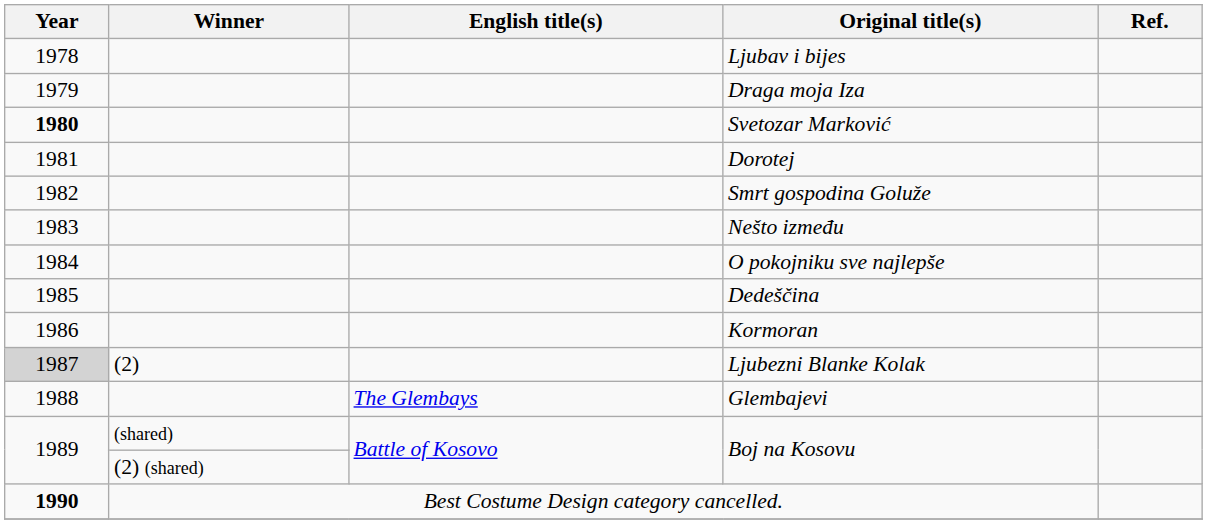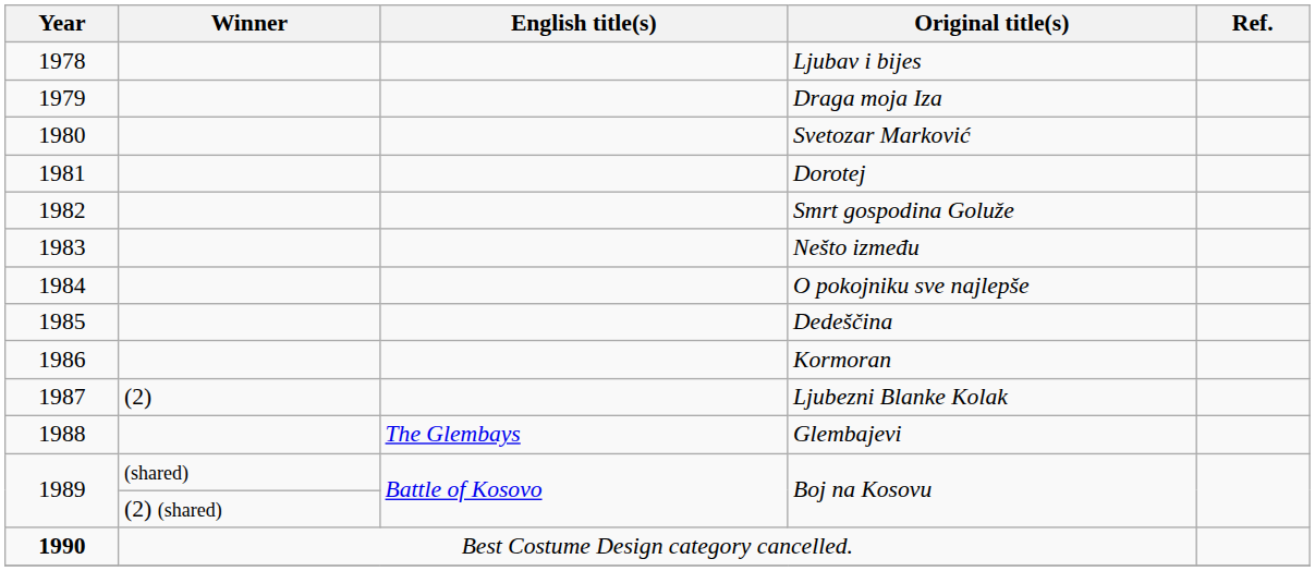Svetozar Marković | Year: bold -> normal
Ljubezni Blanke Kolak | Year: lightgrey background -> no background
